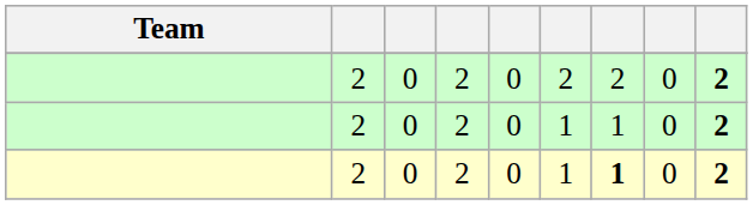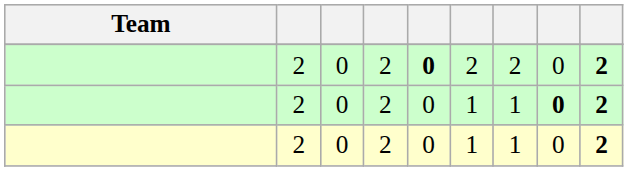row 2 | column 5: normal -> bold
row 3 | column 8: normal -> bold
row 4 | column 7: bold -> normal
